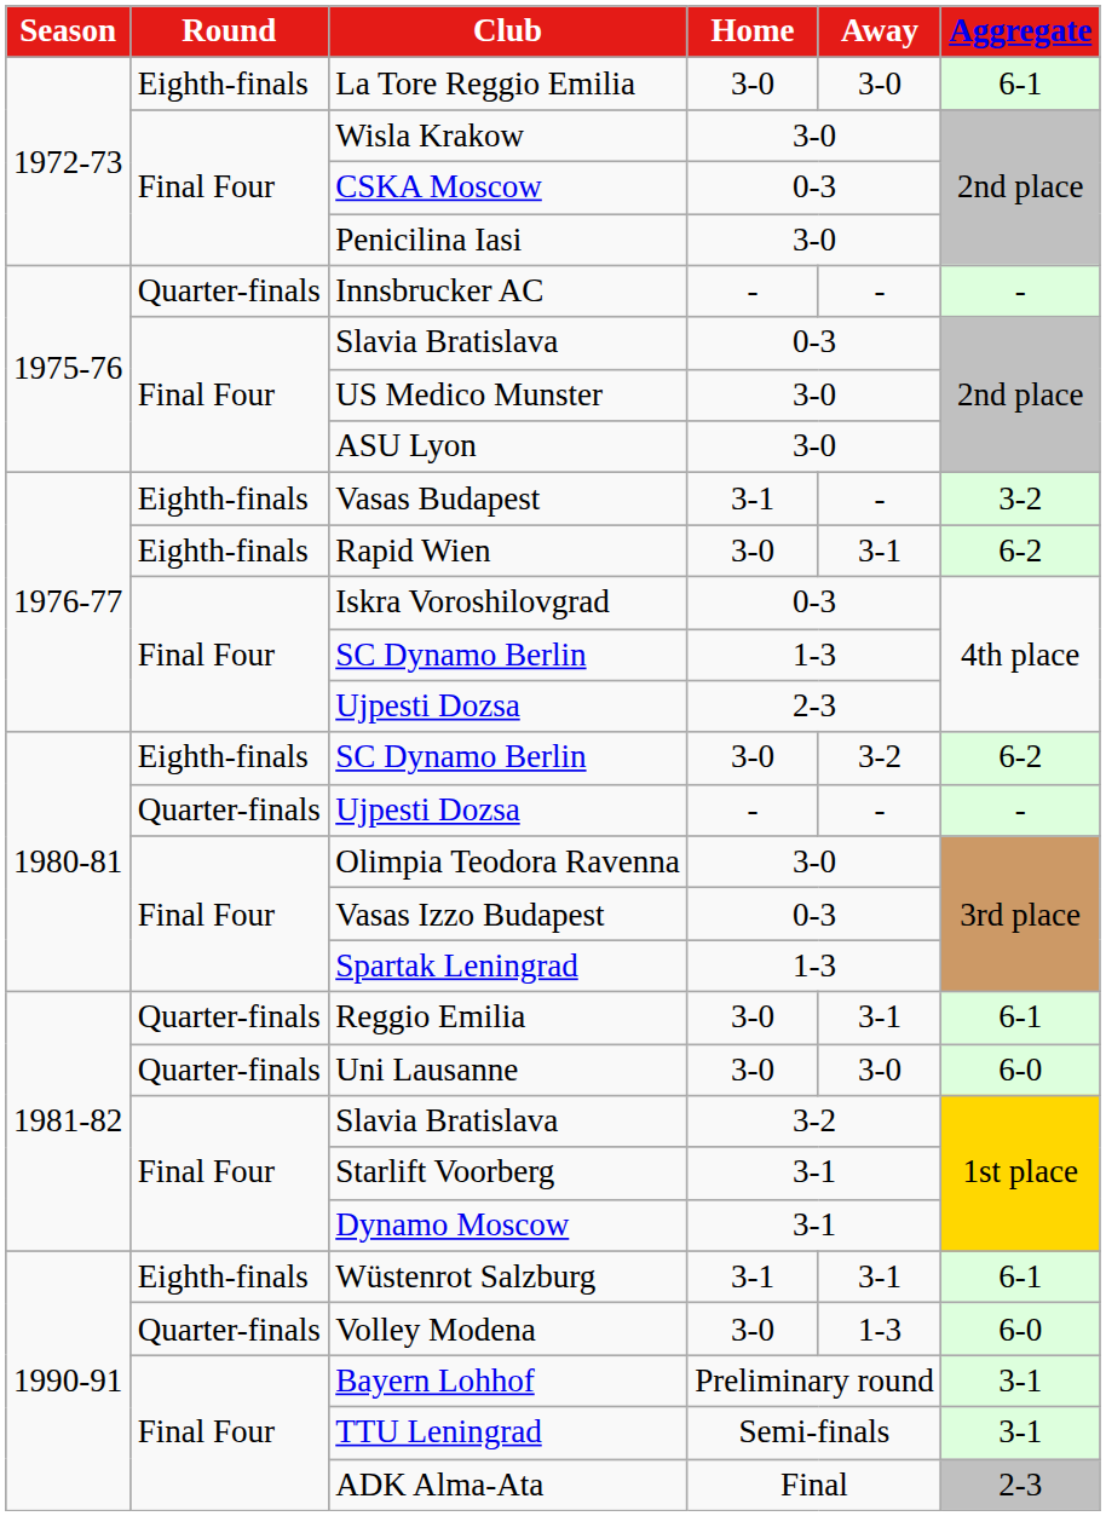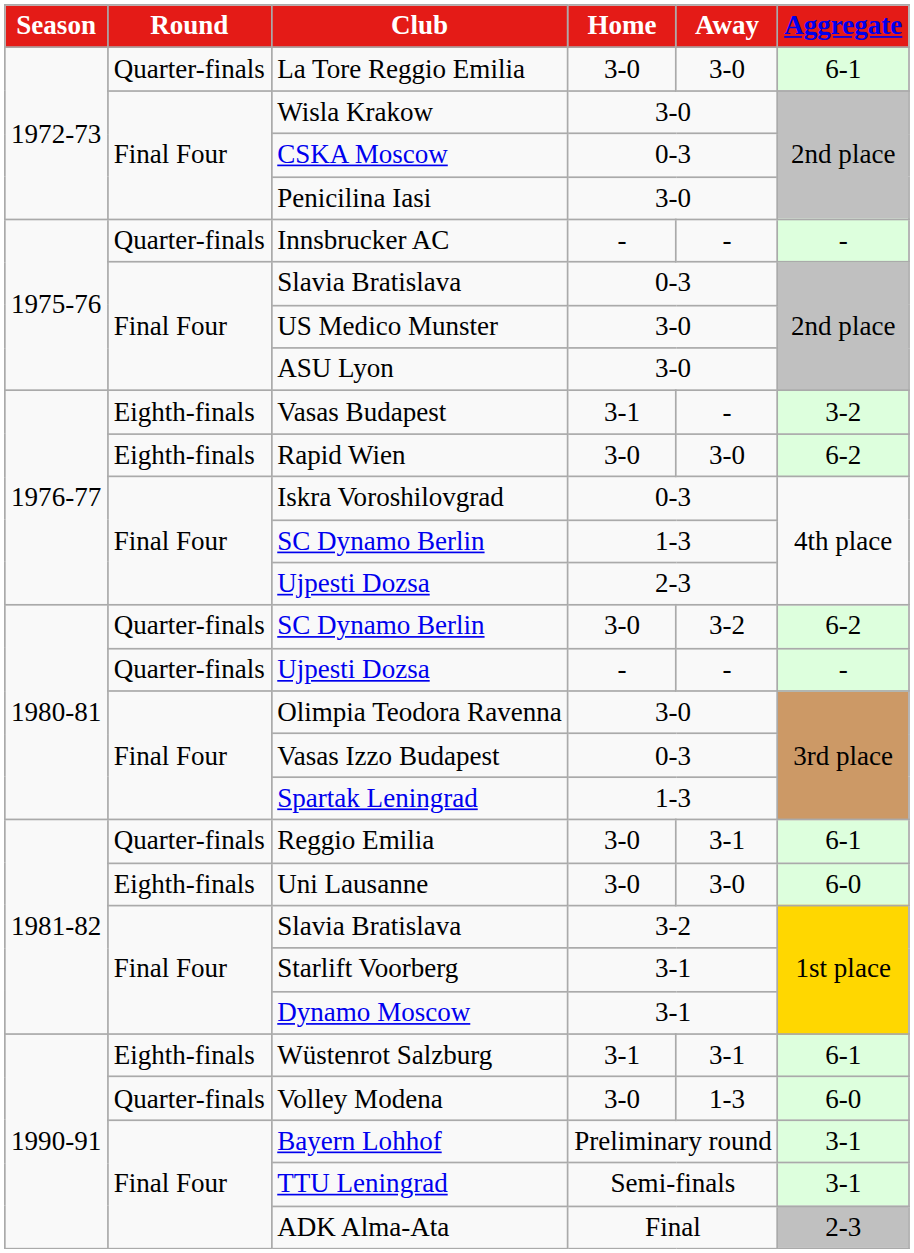La Tore Reggio Emilia | Round: Eighth-finals -> Quarter-finals
Rapid Wien | Away: 3-1 -> 3-0
SC Dynamo Berlin / 3-0 | Round: Eighth-finals -> Quarter-finals
Uni Lausanne | Round: Quarter-finals -> Eighth-finals
